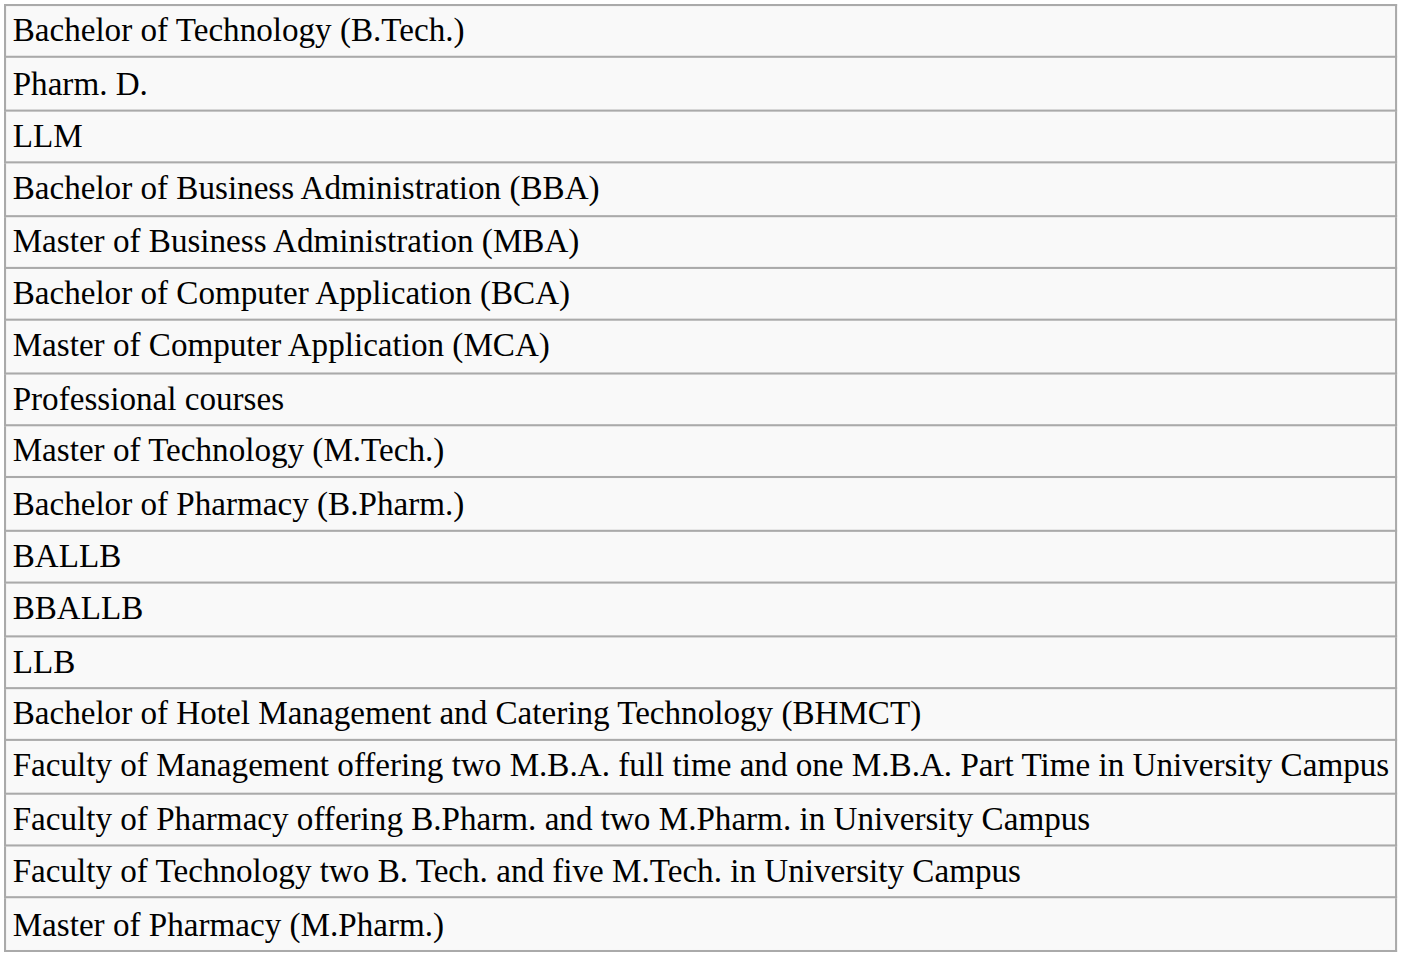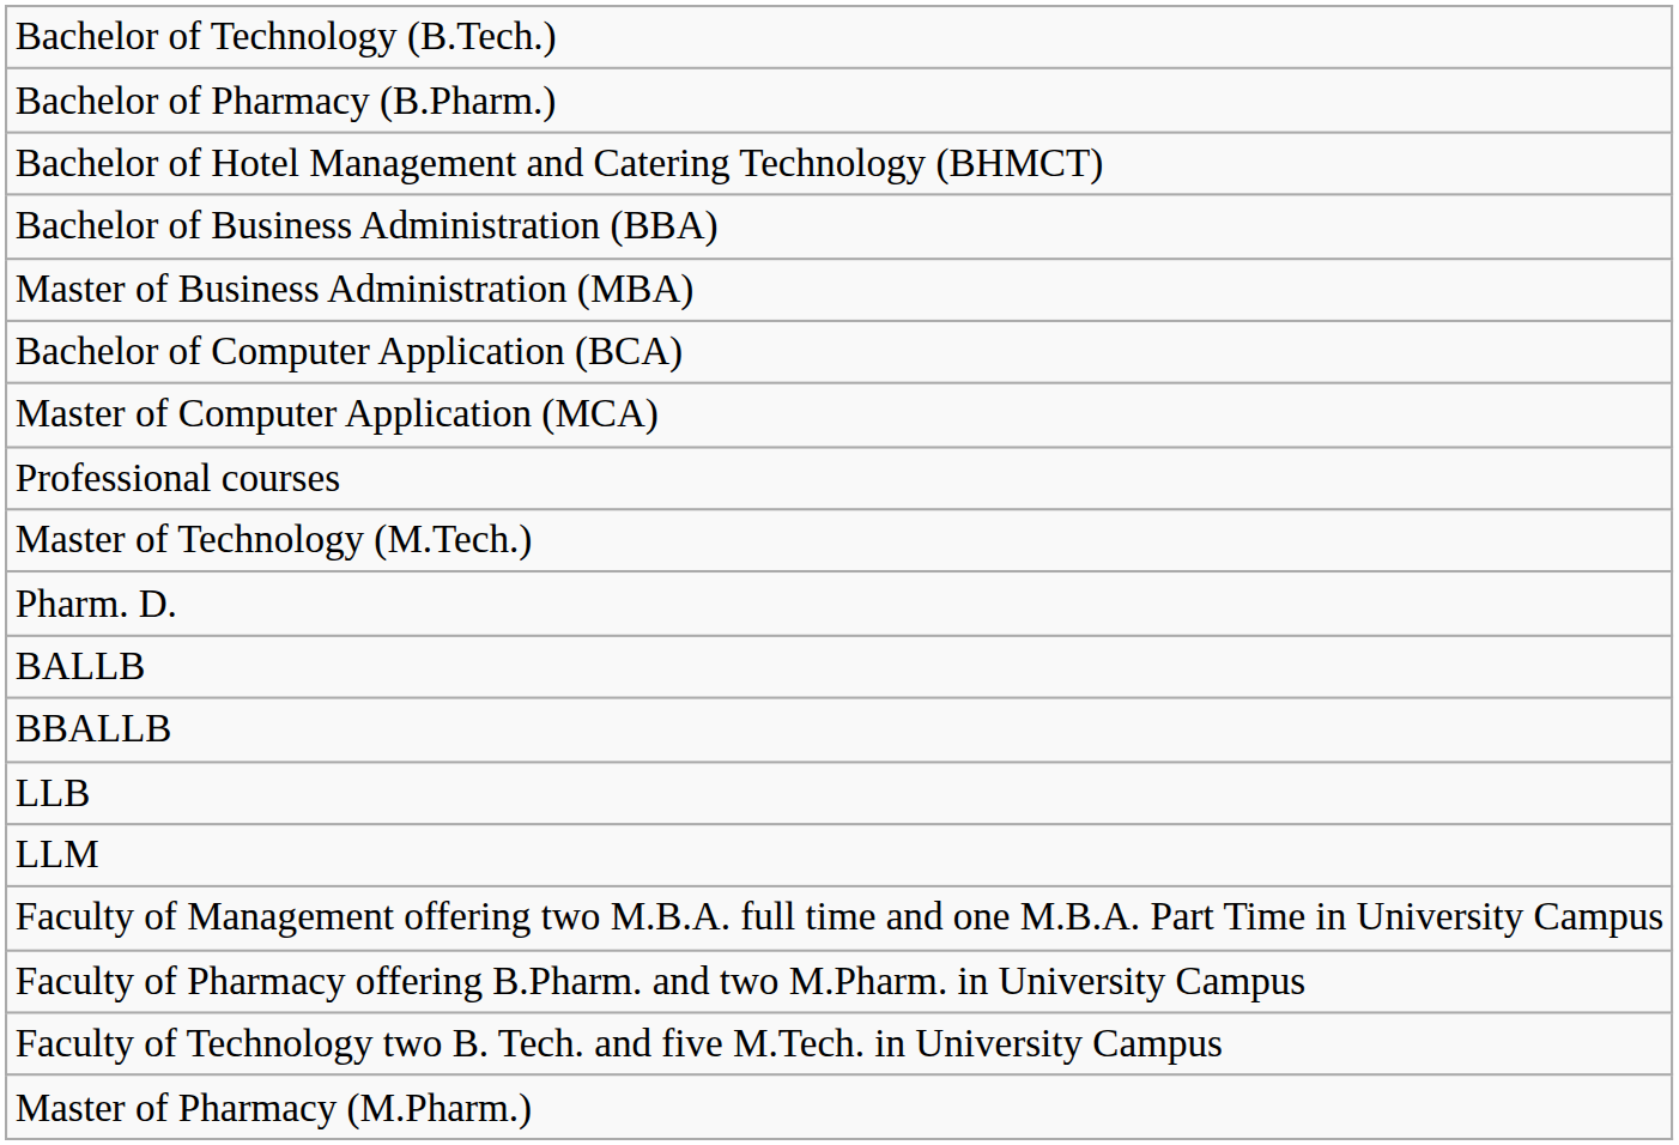row 2 | column 1: Pharm. D. -> Bachelor of Pharmacy (B.Pharm.)
row 3 | column 1: LLM -> Bachelor of Hotel Management and Catering Technology (BHMCT)
row 10 | column 1: Bachelor of Pharmacy (B.Pharm.) -> Pharm. D.
row 14 | column 1: Bachelor of Hotel Management and Catering Technology (BHMCT) -> LLM
